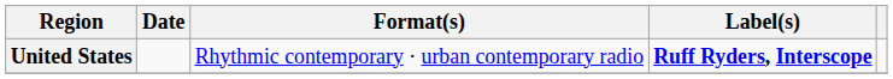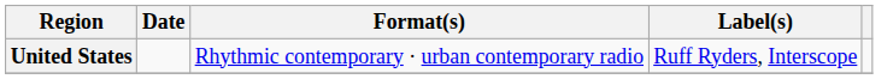United States | Label(s): bold -> normal
